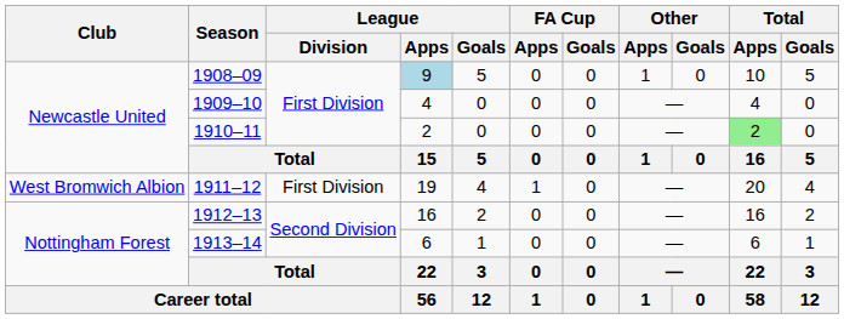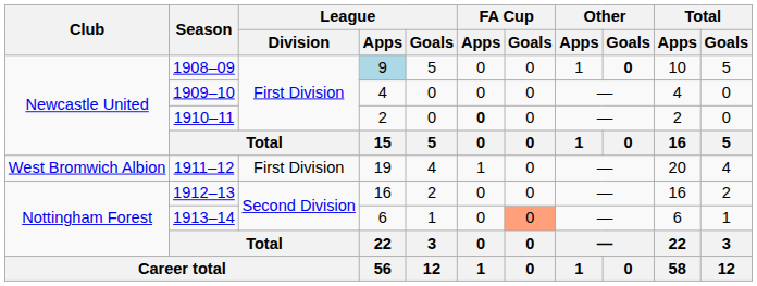1908–09 | Other / Goals: normal -> bold
1910–11 | FA Cup / Apps: normal -> bold
1910–11 | Total / Apps: lightgreen background -> no background
1913–14 | FA Cup / Goals: no background -> lightsalmon background
